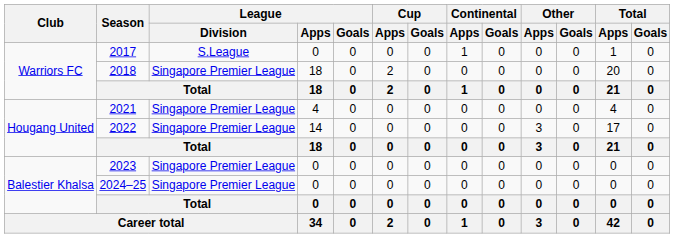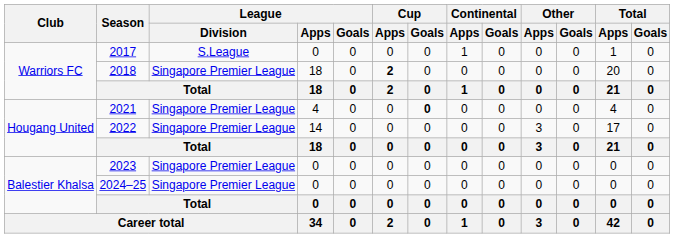2018 | Cup / Apps: normal -> bold
2021 | Cup / Goals: normal -> bold
